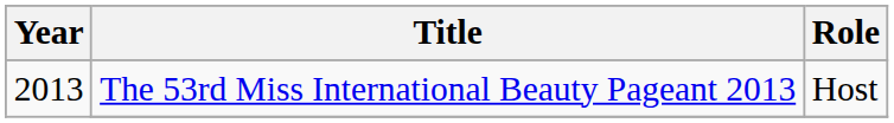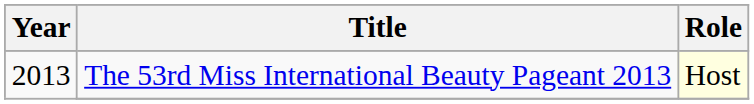The 53rd Miss International Beauty Pageant 2013 | Role: no background -> lightyellow background
